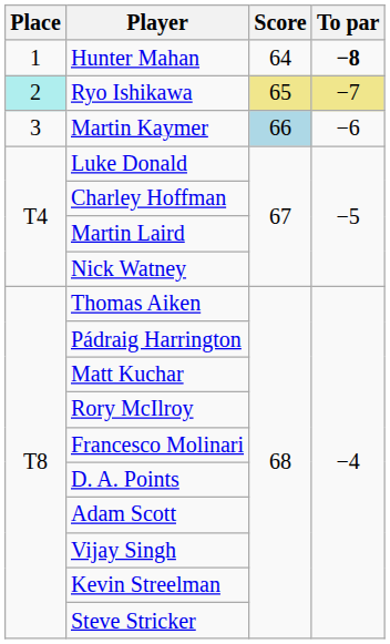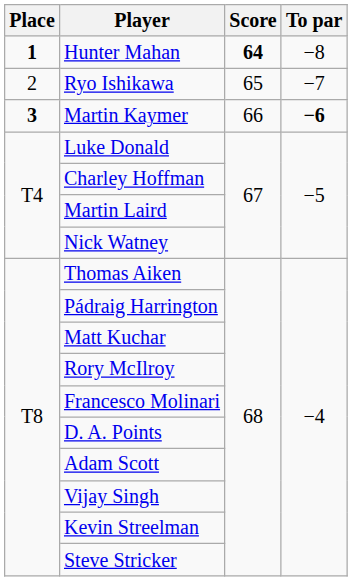Hunter Mahan | Place: normal -> bold
Hunter Mahan | Score: normal -> bold
Hunter Mahan | To par: bold -> normal
Ryo Ishikawa | Place: paleturquoise background -> no background
Ryo Ishikawa | Score: khaki background -> no background
Ryo Ishikawa | To par: khaki background -> no background
Martin Kaymer | Place: normal -> bold
Martin Kaymer | Score: lightblue background -> no background
Martin Kaymer | To par: normal -> bold
